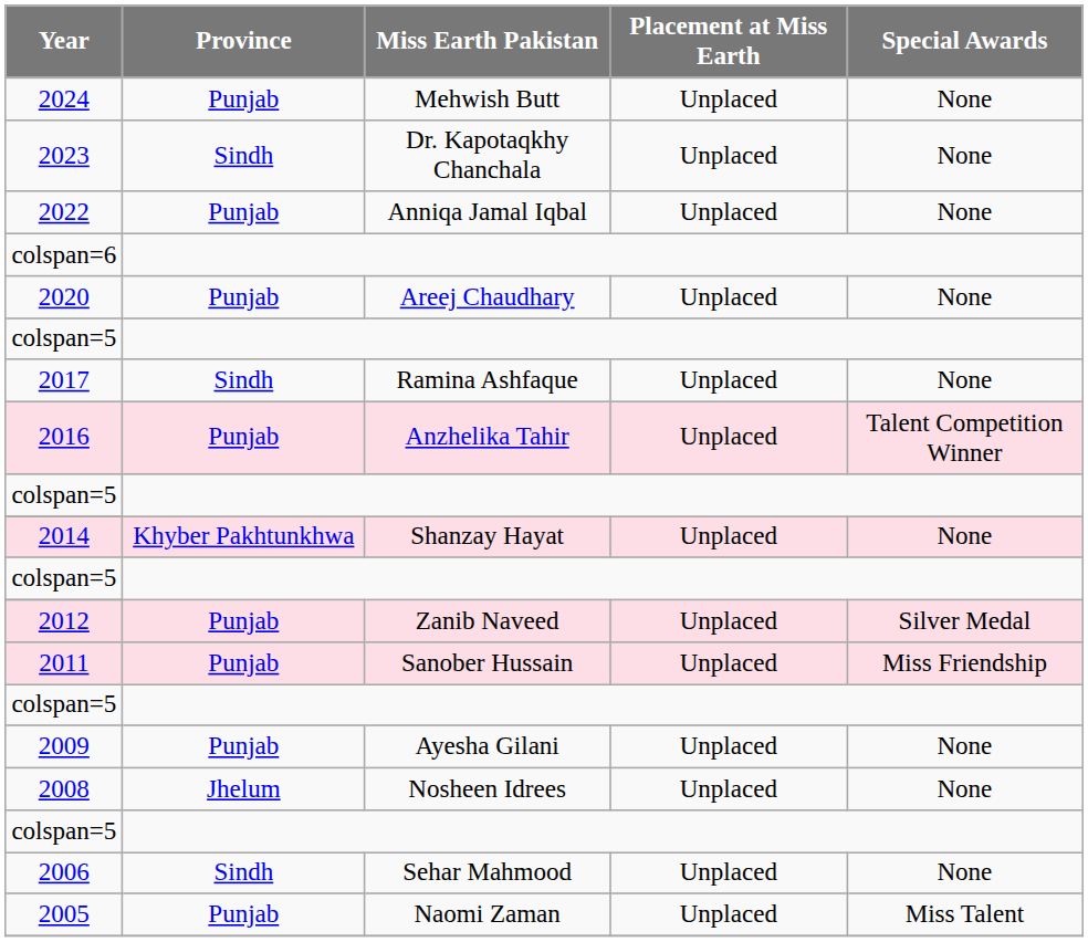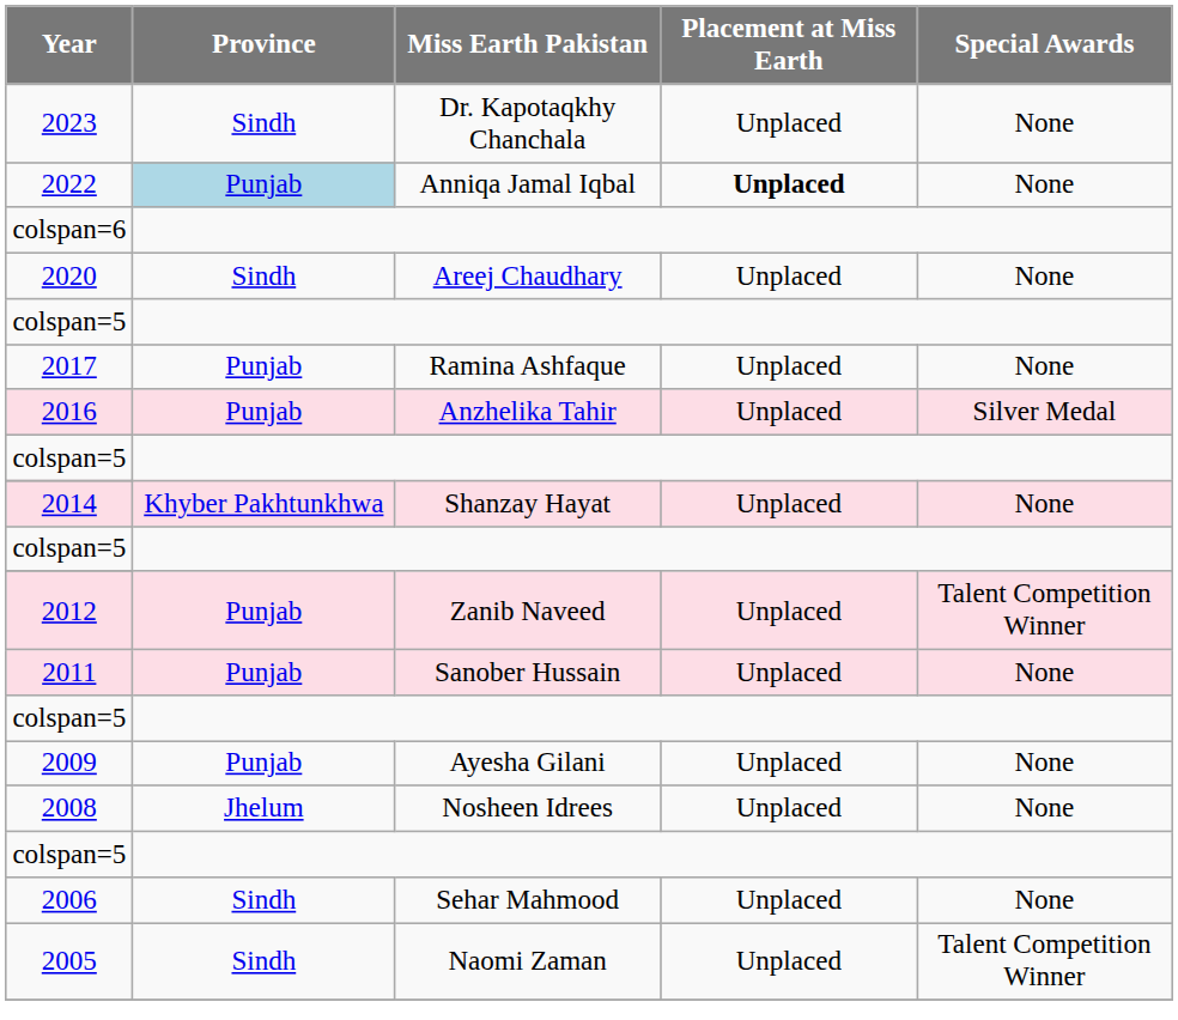- row: 2024 | Punjab | Mehwish Butt | Unplaced | None
2022 | Province: no background -> lightblue background
2022 | Placement at Miss Earth: normal -> bold
2020 | Province: Punjab -> Sindh
2017 | Province: Sindh -> Punjab
2016 | Special Awards: Talent Competition Winner -> Silver Medal
2012 | Special Awards: Silver Medal -> Talent Competition Winner
2011 | Special Awards: Miss Friendship -> None
2005 | Province: Punjab -> Sindh
2005 | Special Awards: Miss Talent -> Talent Competition Winner
